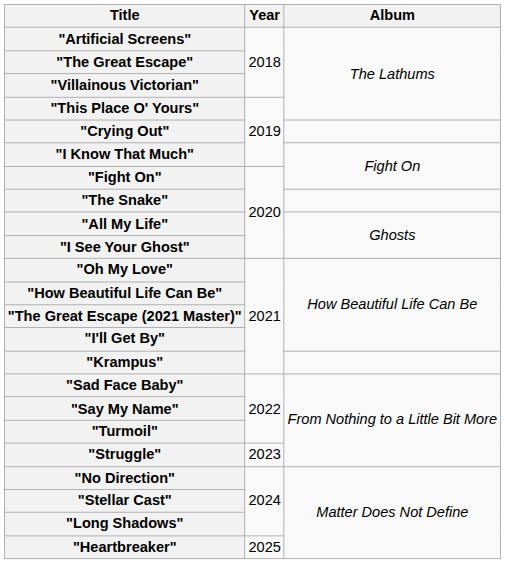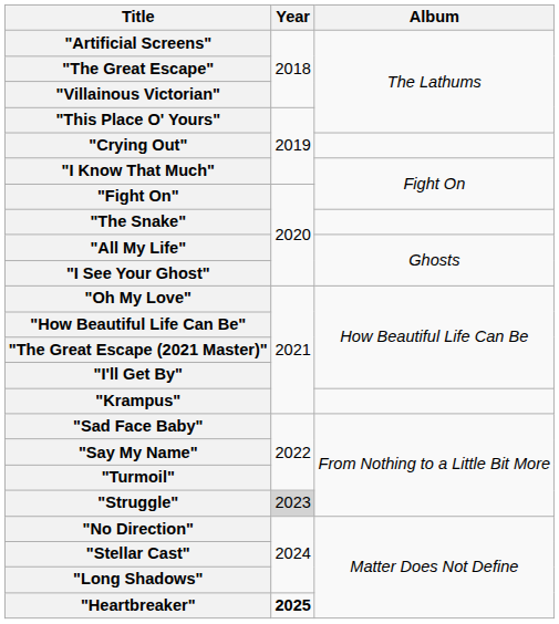"Struggle" | Year: no background -> lightgrey background
"Heartbreaker" | Year: normal -> bold
